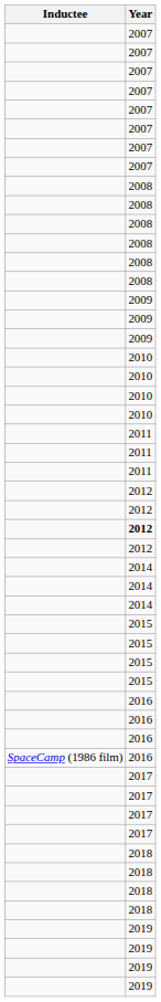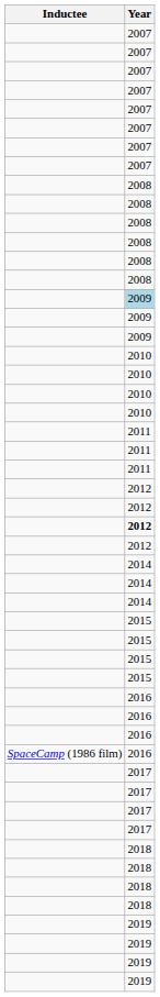row 16 | Year: no background -> lightblue background
